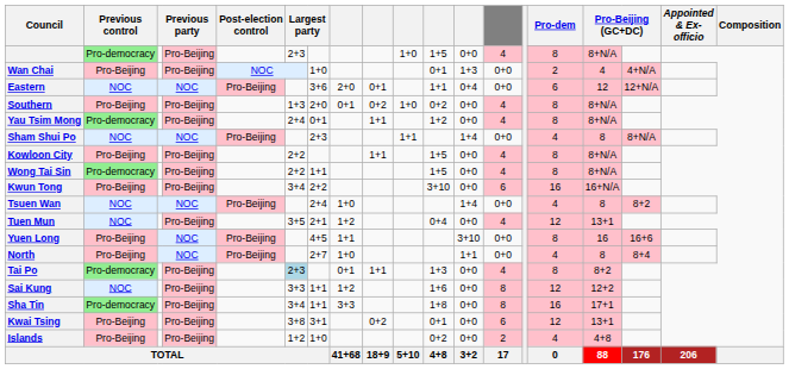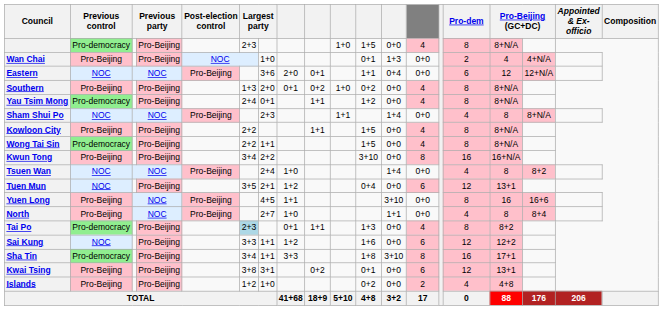Kwun Tong | column 13: 6 -> 8
Tuen Mun | column 13: 4 -> 6
Sai Kung | column 13: 8 -> 6
Sha Tin | column 12: 0+0 -> 3+10
